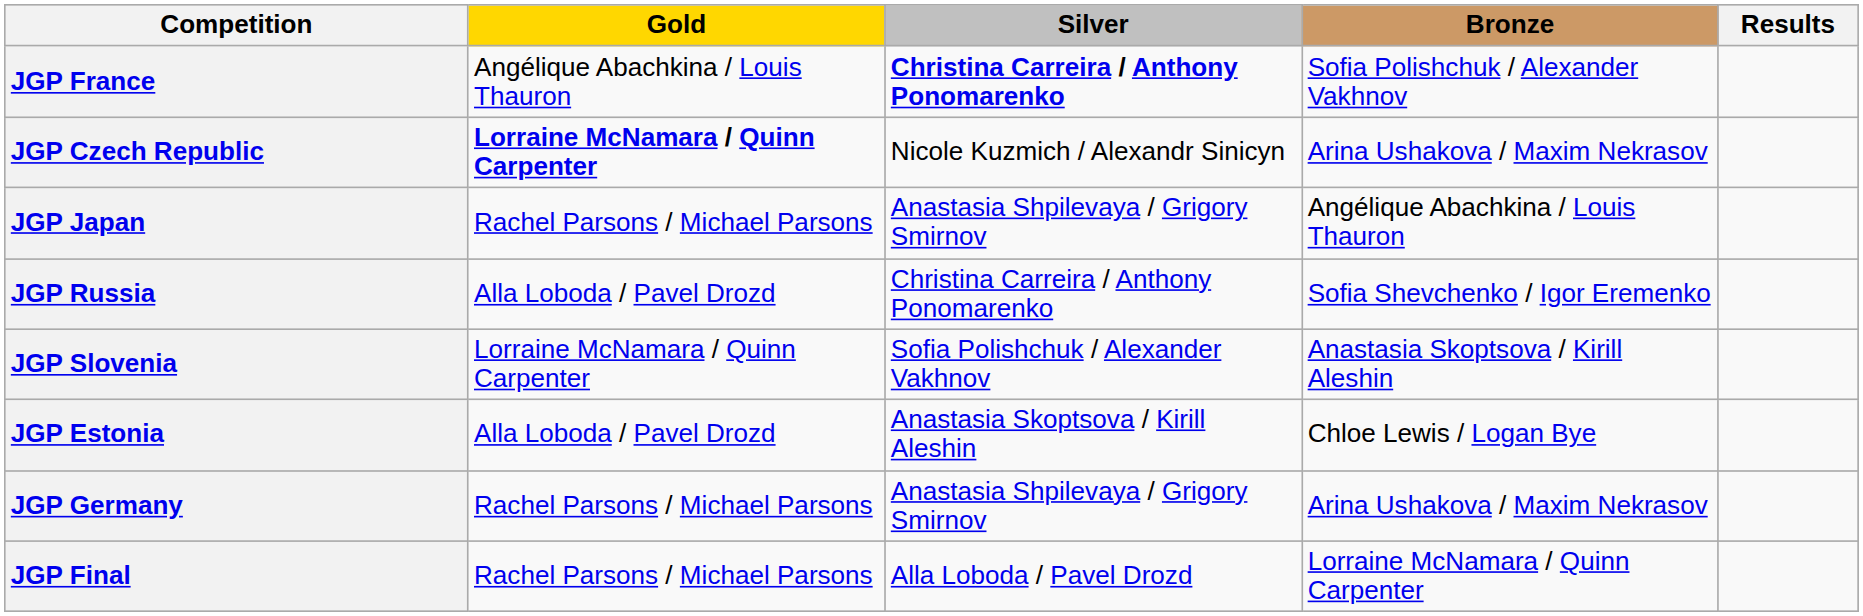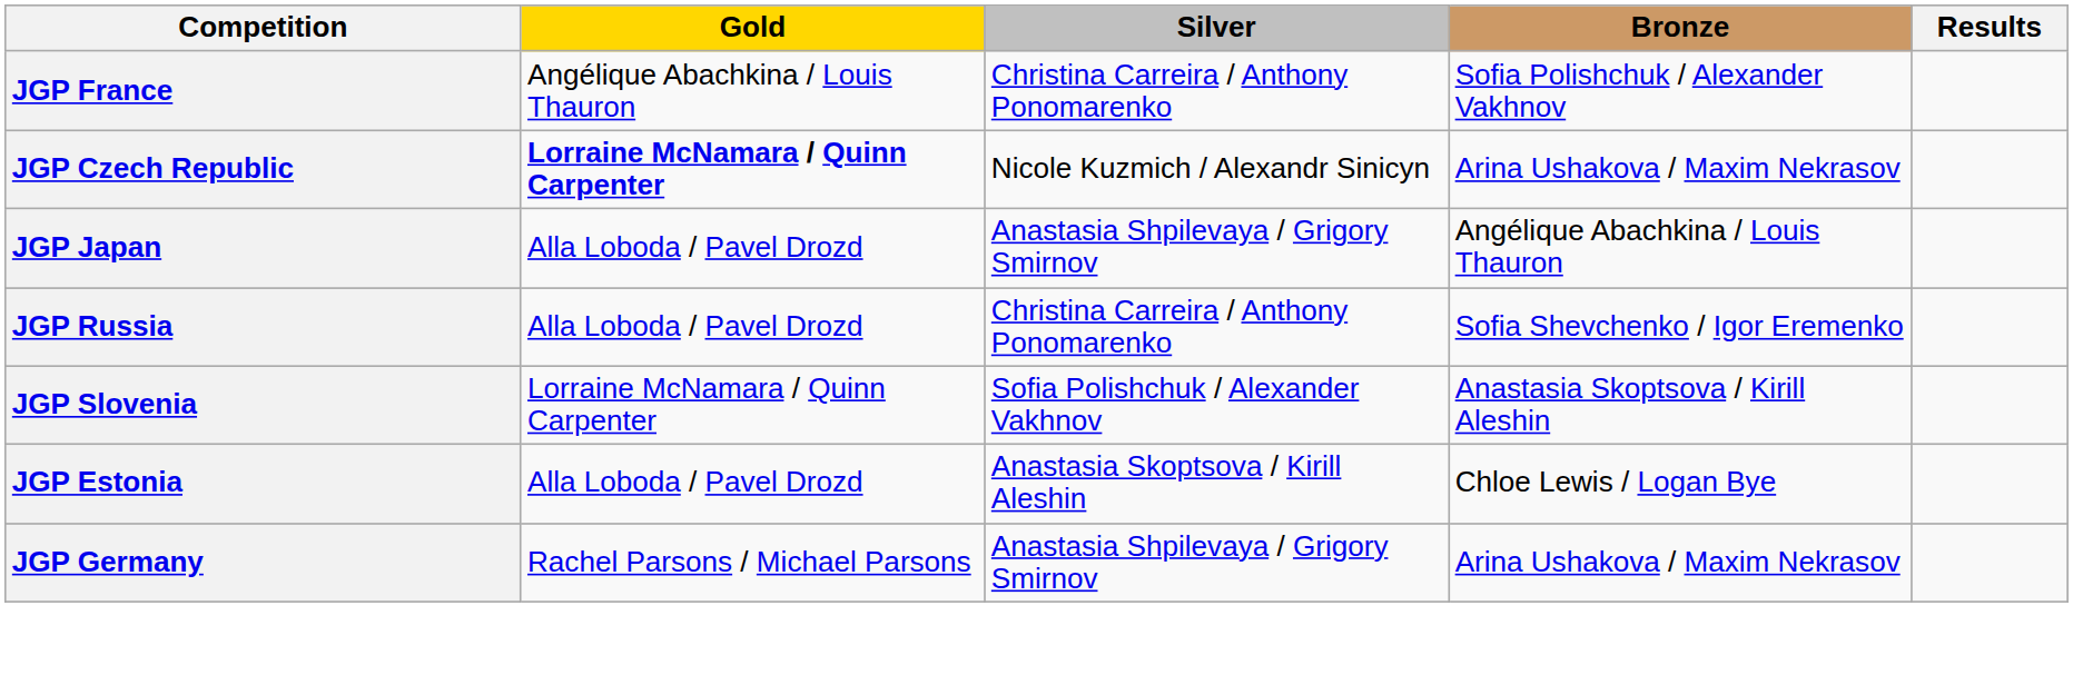JGP France | Silver: bold -> normal
JGP Japan | Gold: Rachel Parsons / Michael Parsons -> Alla Loboda / Pavel Drozd
- row: JGP Final | Rachel Parsons / Michael Parsons | Alla Loboda / Pavel Drozd | Lorraine McNamara / Quinn Carpenter
